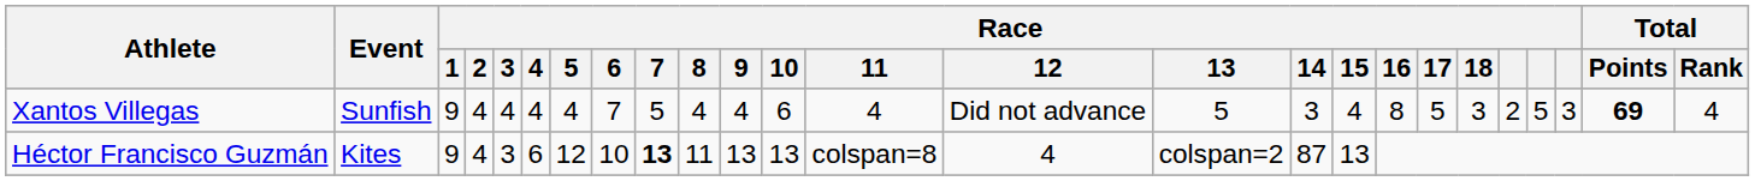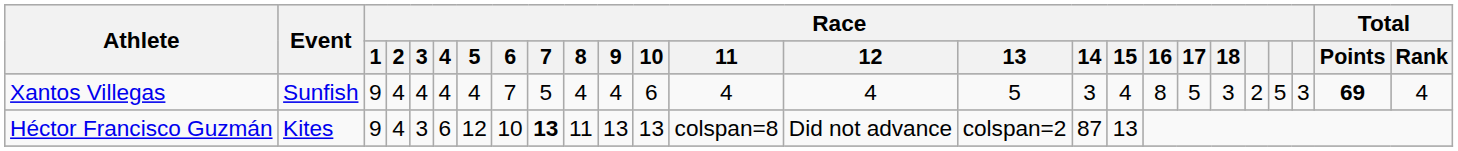Xantos Villegas | Race / 12: Did not advance -> 4
Héctor Francisco Guzmán | Race / 12: 4 -> Did not advance
